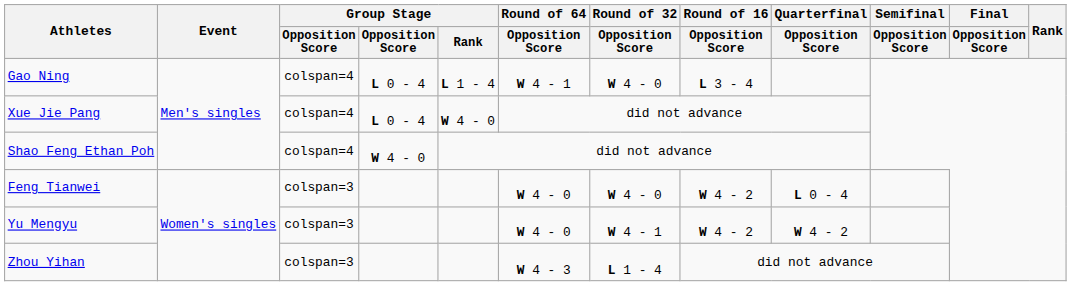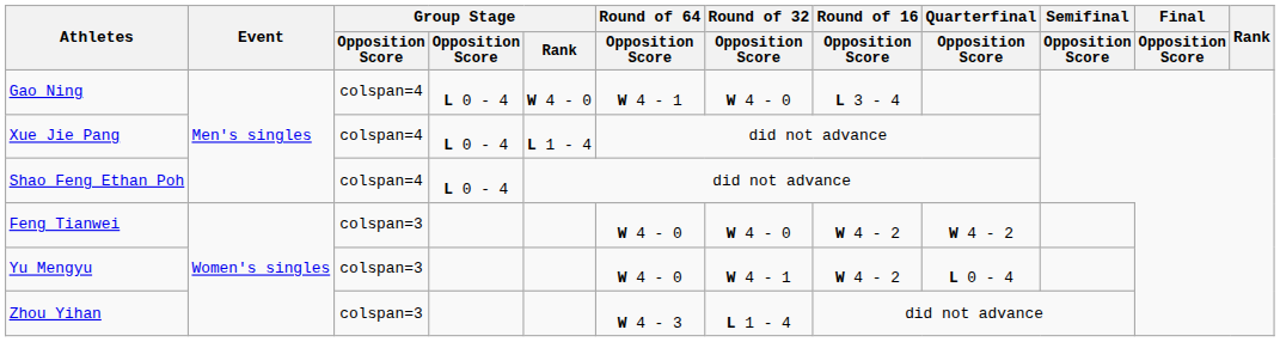Gao Ning | Group Stage / Rank: L 1 - 4 -> W 4 - 0
Xue Jie Pang | Group Stage / Rank: W 4 - 0 -> L 1 - 4
Shao Feng Ethan Poh | column 4: W 4 - 0 -> L 0 - 4
Feng Tianwei | Quarterfinal / Opposition Score: L 0 - 4 -> W 4 - 2
Yu Mengyu | Quarterfinal / Opposition Score: W 4 - 2 -> L 0 - 4
